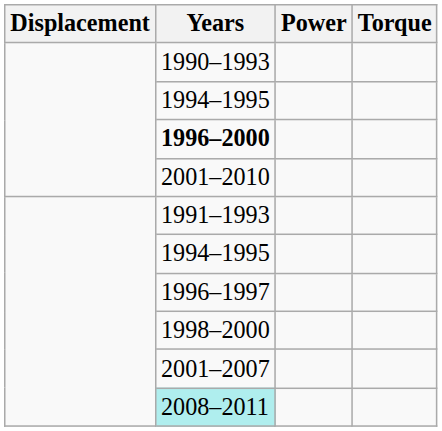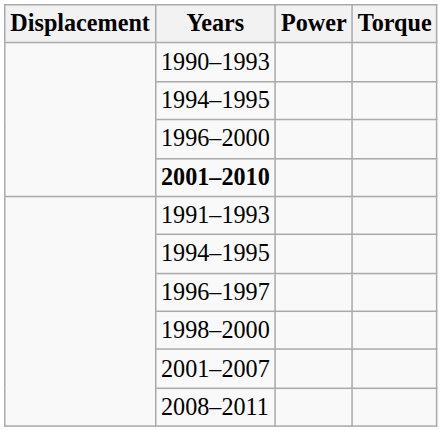1996–2000 | Years: bold -> normal
2001–2010 | Years: normal -> bold
2008–2011 | Years: paleturquoise background -> no background
